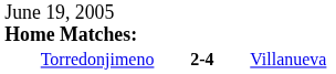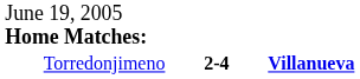Torredonjimeno | column 3: normal -> bold
